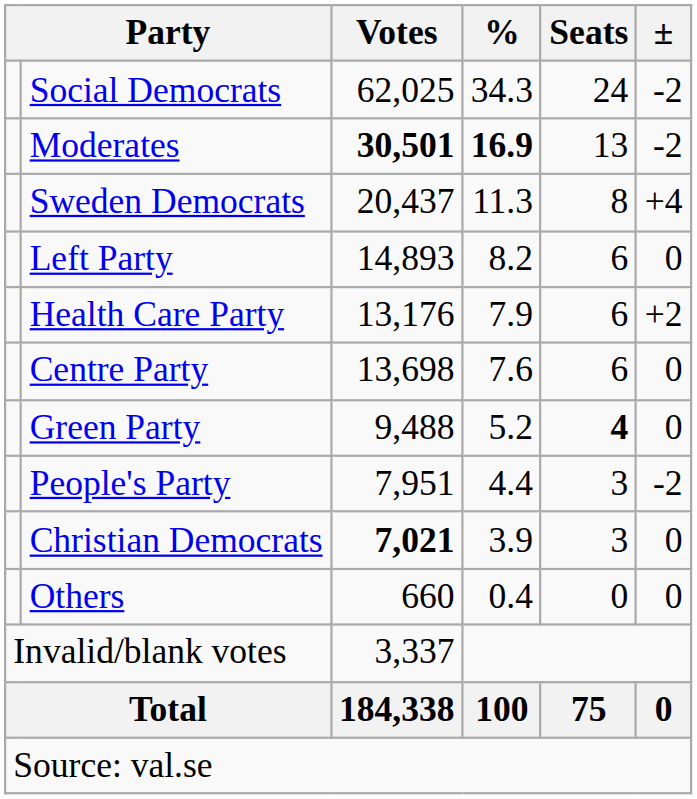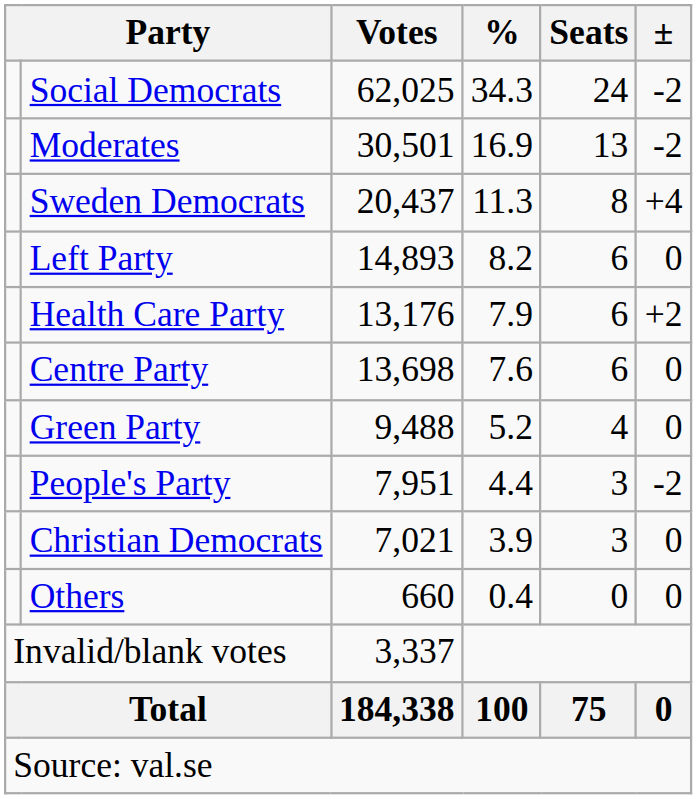Moderates | Votes: bold -> normal
Moderates | %: bold -> normal
Green Party | Seats: bold -> normal
Christian Democrats | Votes: bold -> normal
